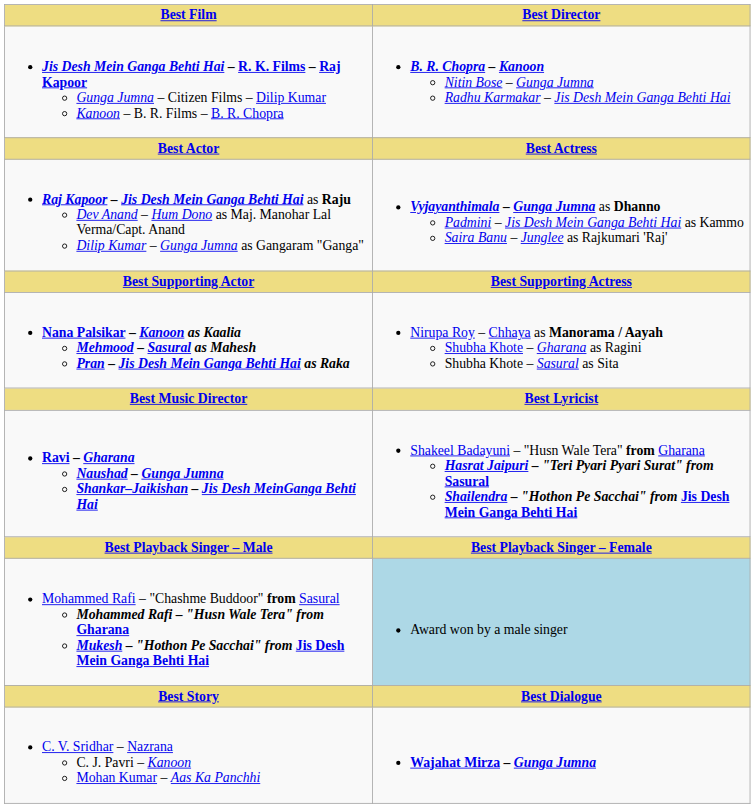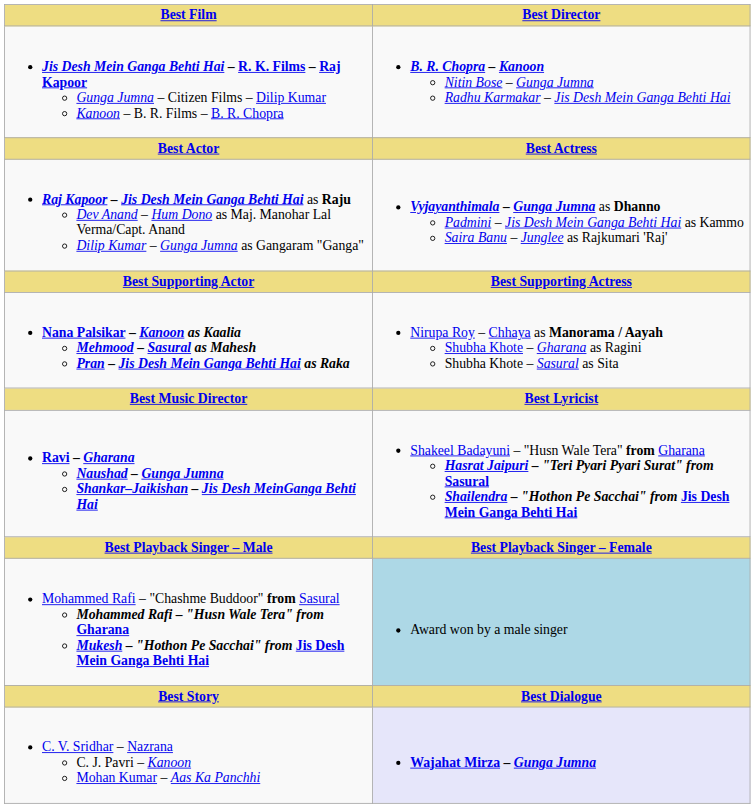row 12 | Best Director: no background -> lavender background
